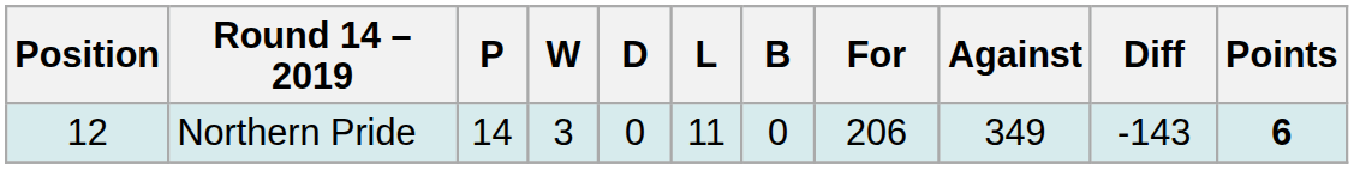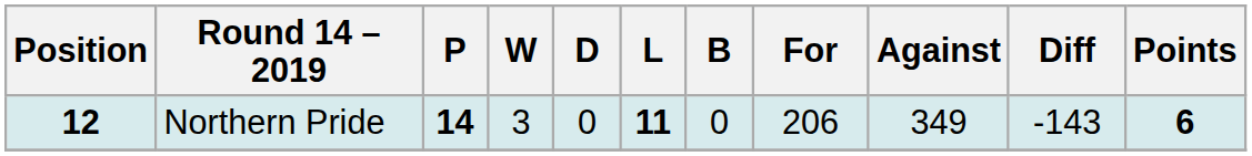Northern Pride | Position: normal -> bold
Northern Pride | P: normal -> bold
Northern Pride | L: normal -> bold
